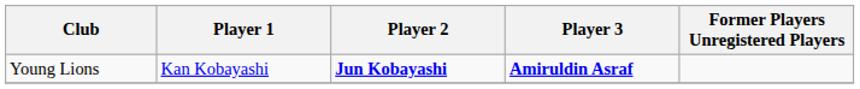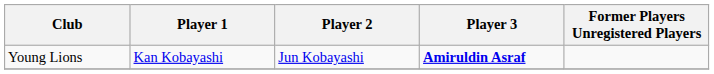Young Lions | Player 2: bold -> normal
